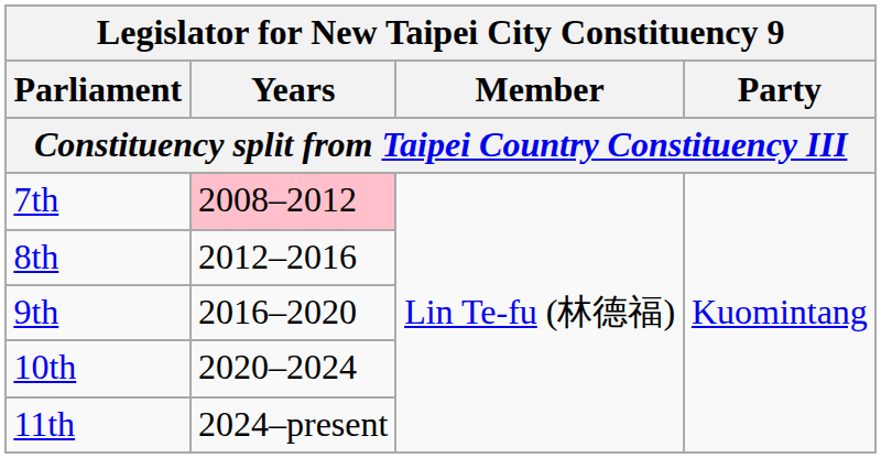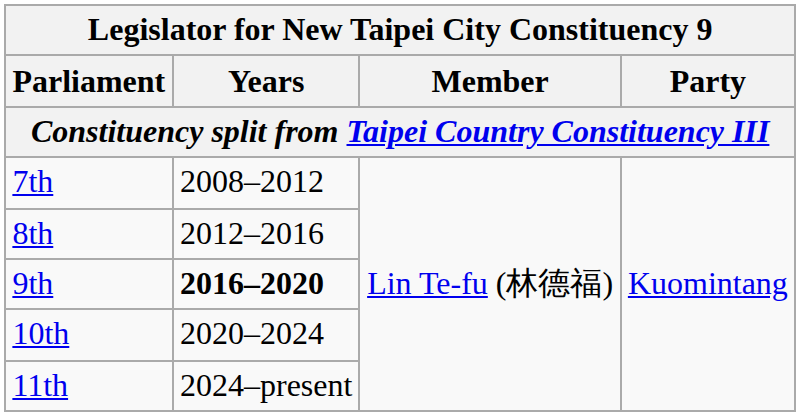7th | Years: pink background -> no background
9th | Years: normal -> bold
